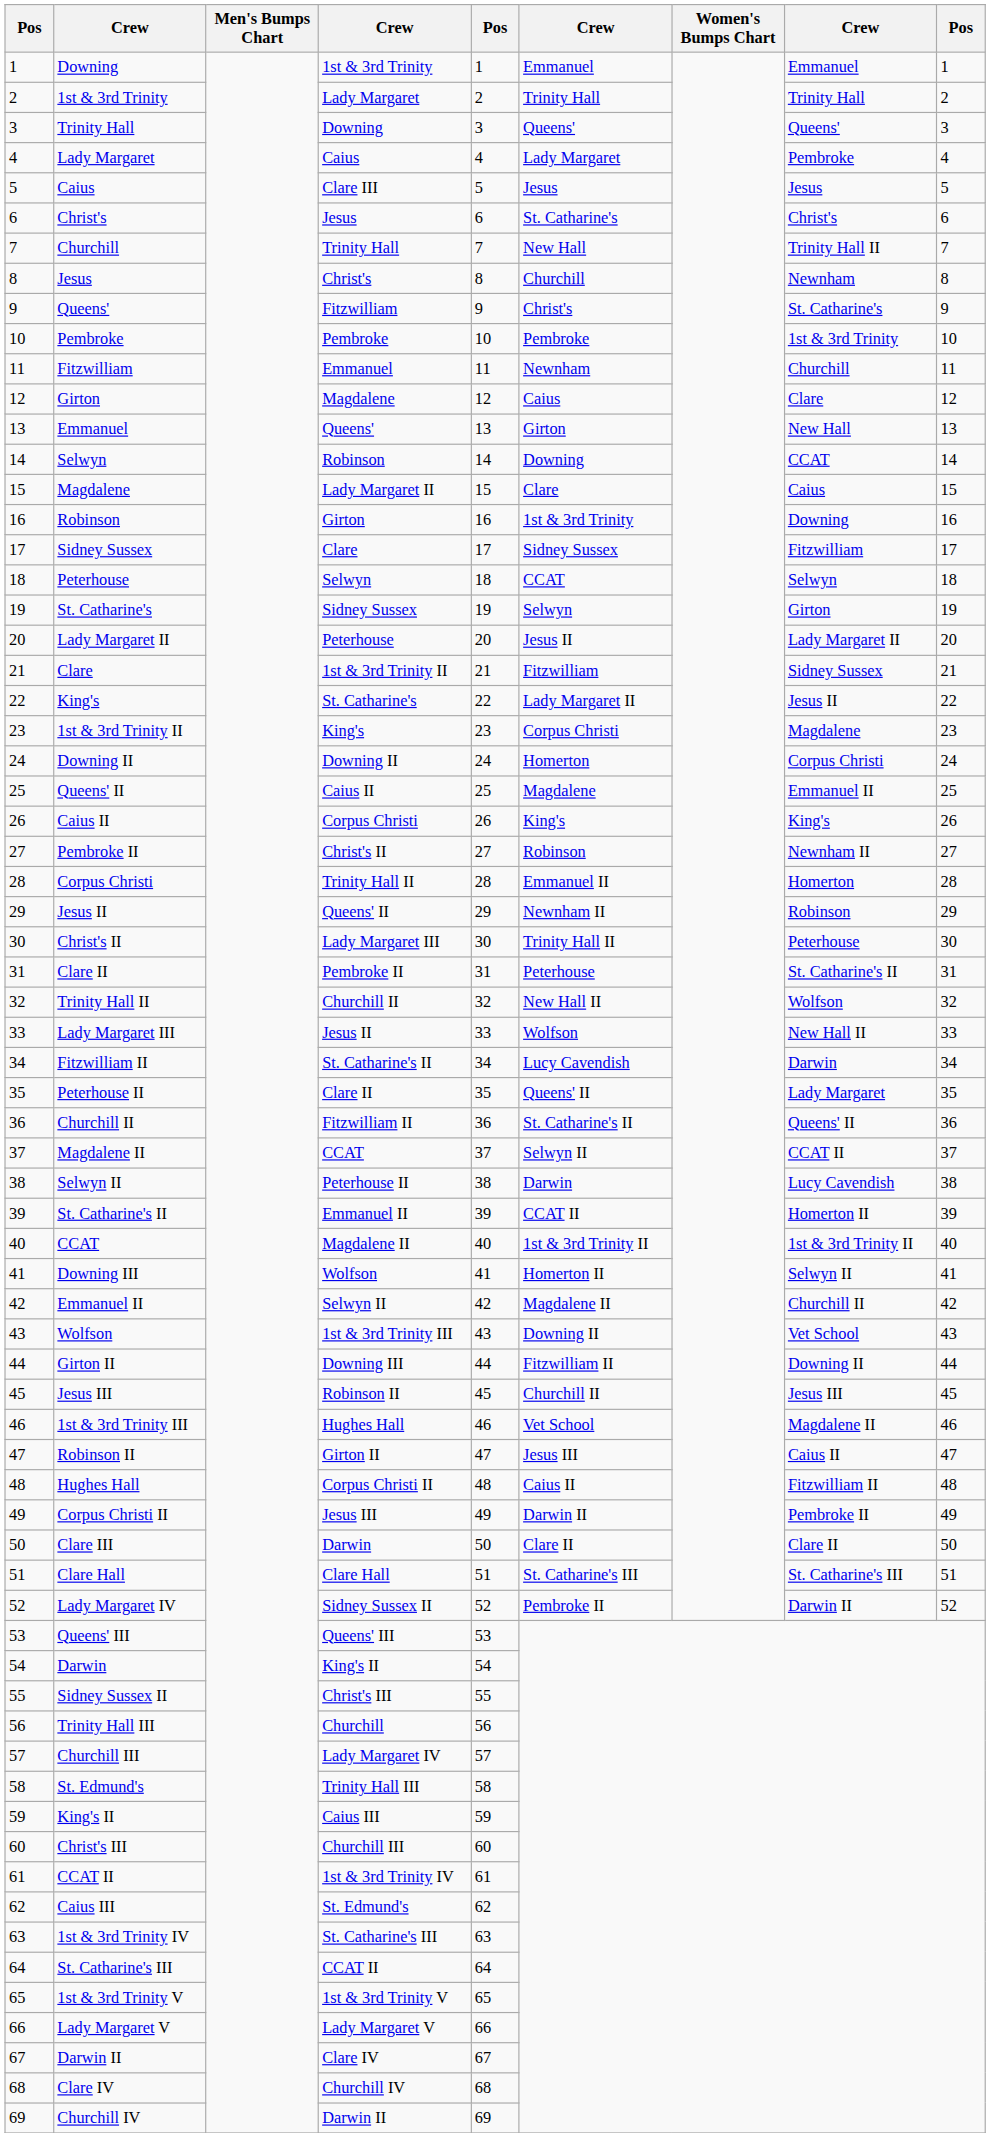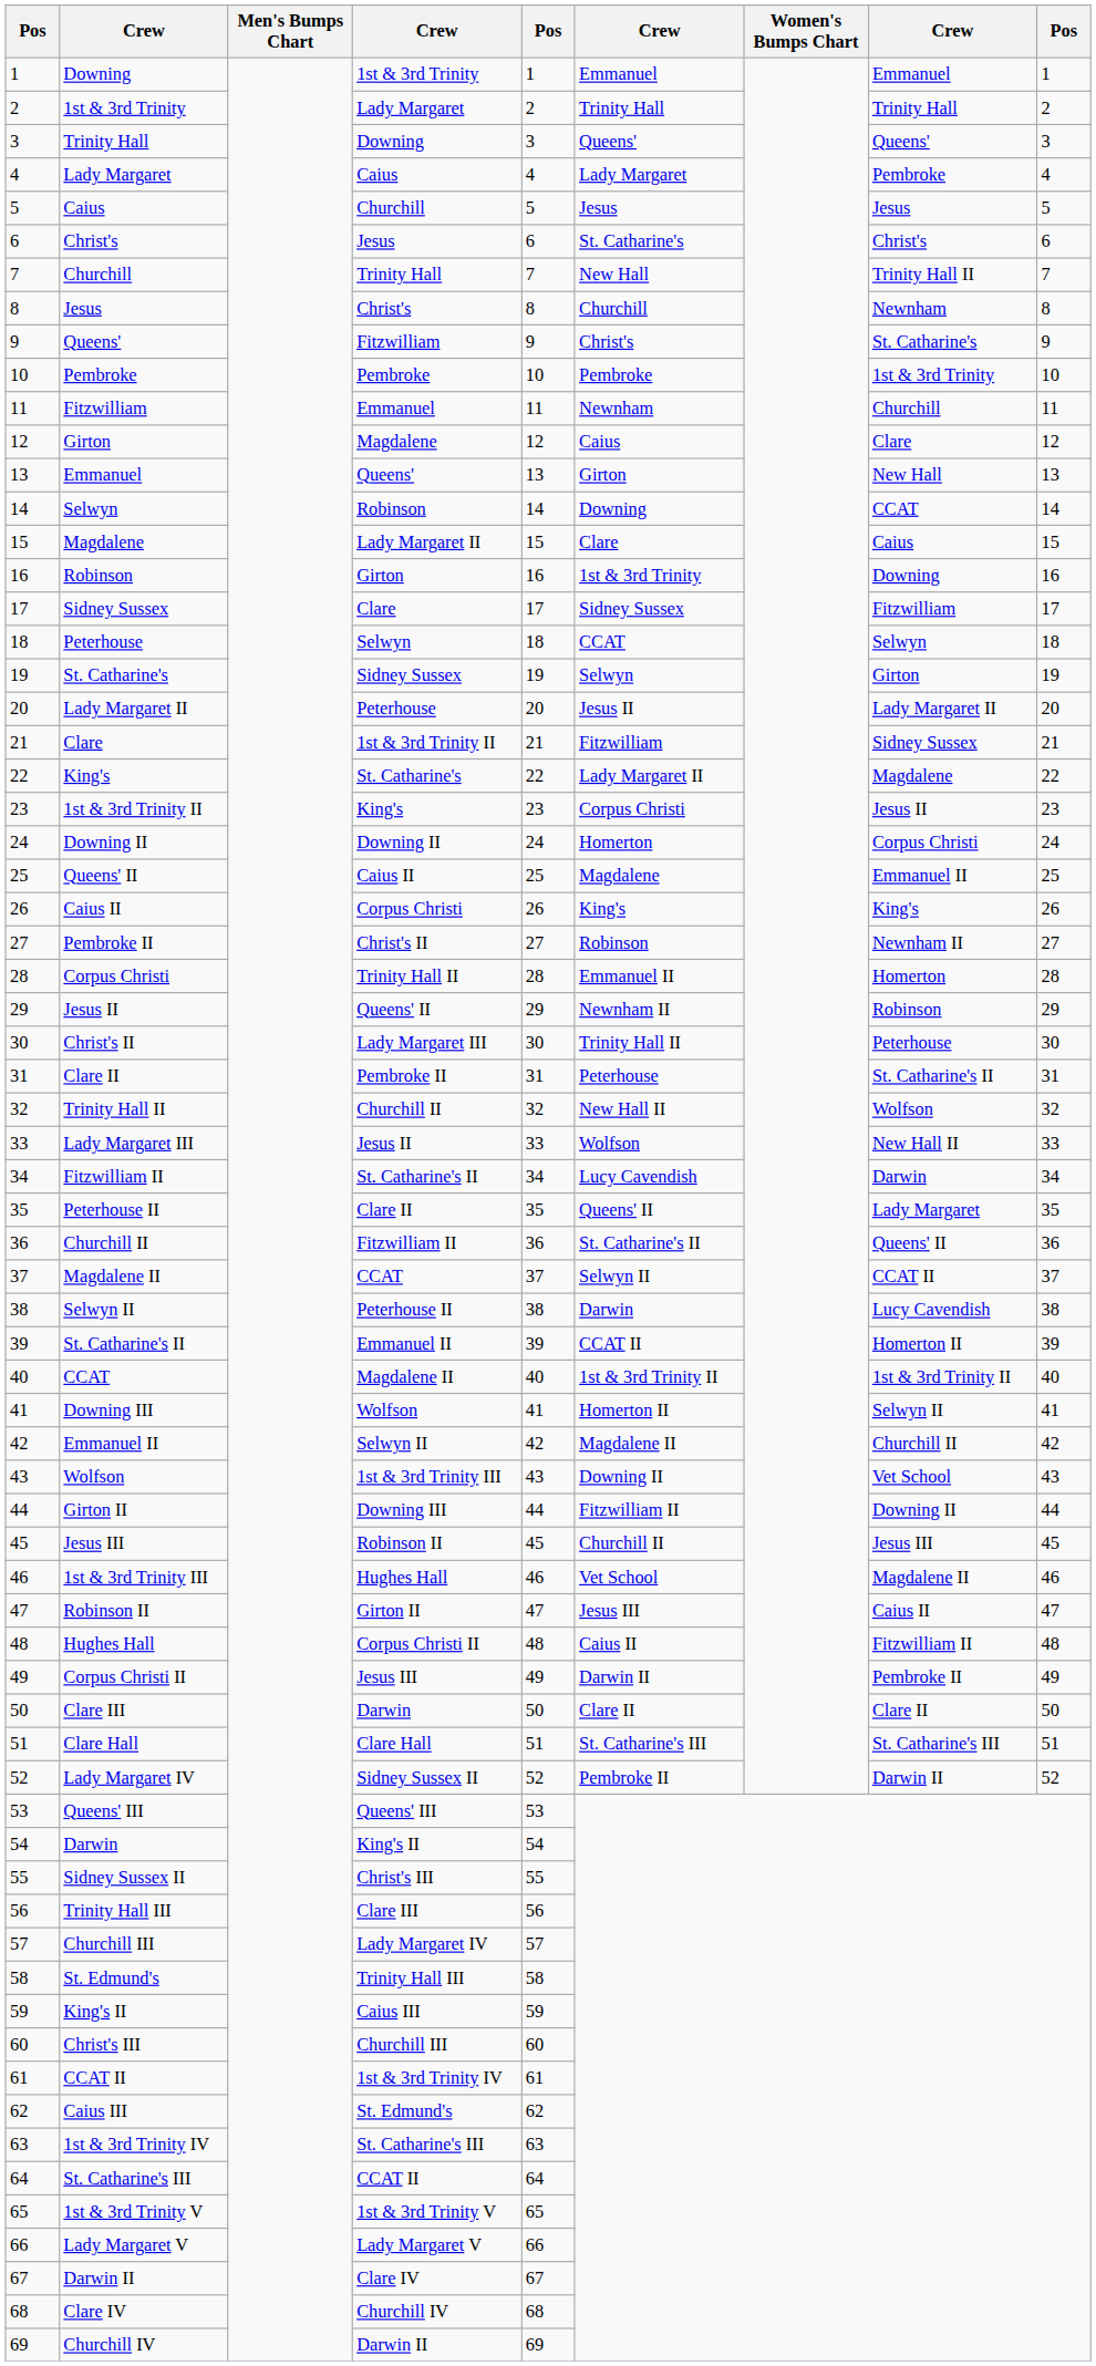row 6 | column 4: Clare III -> Churchill
row 23 | column 8: Jesus II -> Magdalene
row 24 | column 8: Magdalene -> Jesus II
row 57 | column 4: Churchill -> Clare III
